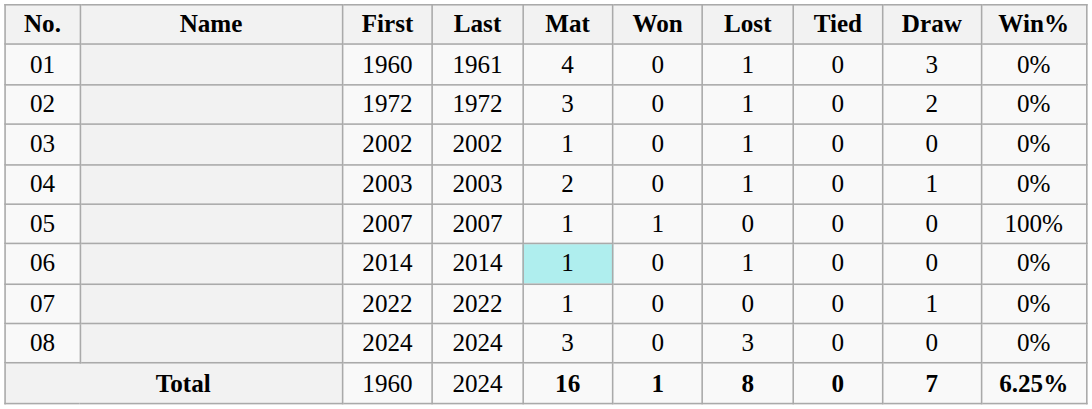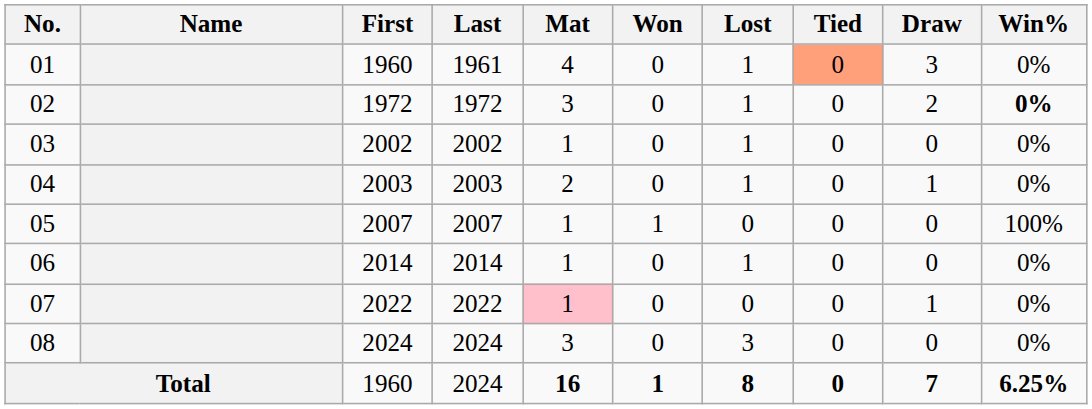01 | Tied: no background -> lightsalmon background
02 | Win%: normal -> bold
06 | Mat: paleturquoise background -> no background
07 | Mat: no background -> pink background
